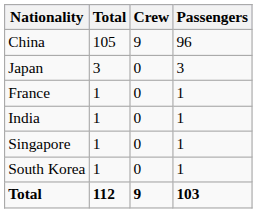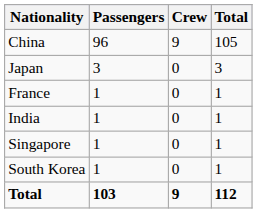columns swapped: Passengers <-> Total
